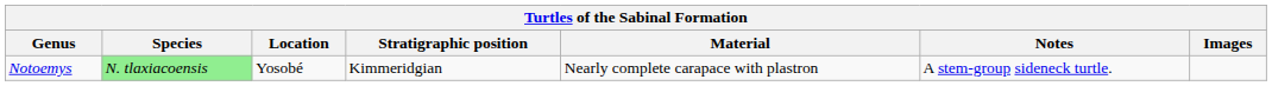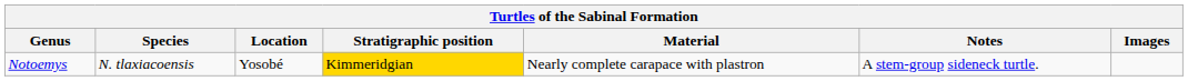Notoemys | Species: lightgreen background -> no background
Notoemys | Stratigraphic position: no background -> gold background
